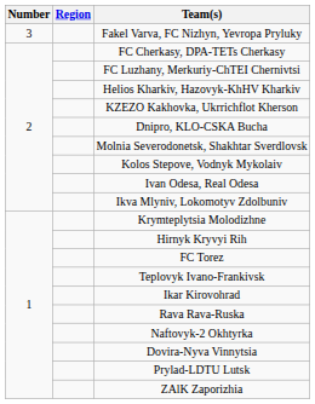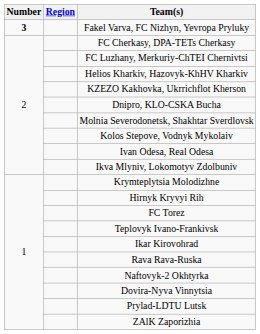Fakel Varva, FC Nizhyn, Yevropa Pryluky | Number: normal -> bold
